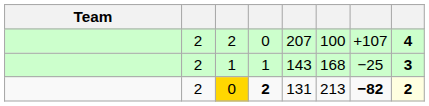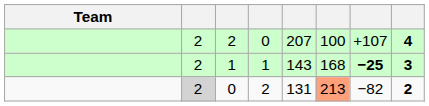row 3 | column 7: normal -> bold
row 4 | column 2: no background -> lightgrey background
row 4 | column 3: gold background -> no background
row 4 | column 4: bold -> normal
row 4 | column 6: no background -> lightsalmon background
row 4 | column 7: bold -> normal
row 4 | column 8: lightyellow background -> no background
